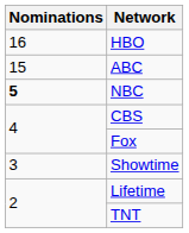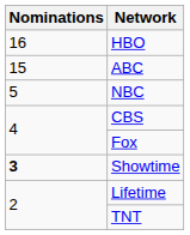NBC | Nominations: bold -> normal
Showtime | Nominations: normal -> bold
